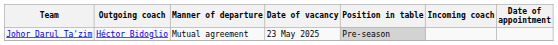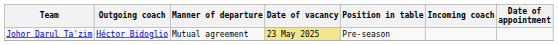Johor Darul Ta'zim | Date of vacancy: no background -> khaki background
Johor Darul Ta'zim | Position in table: lightgrey background -> no background
